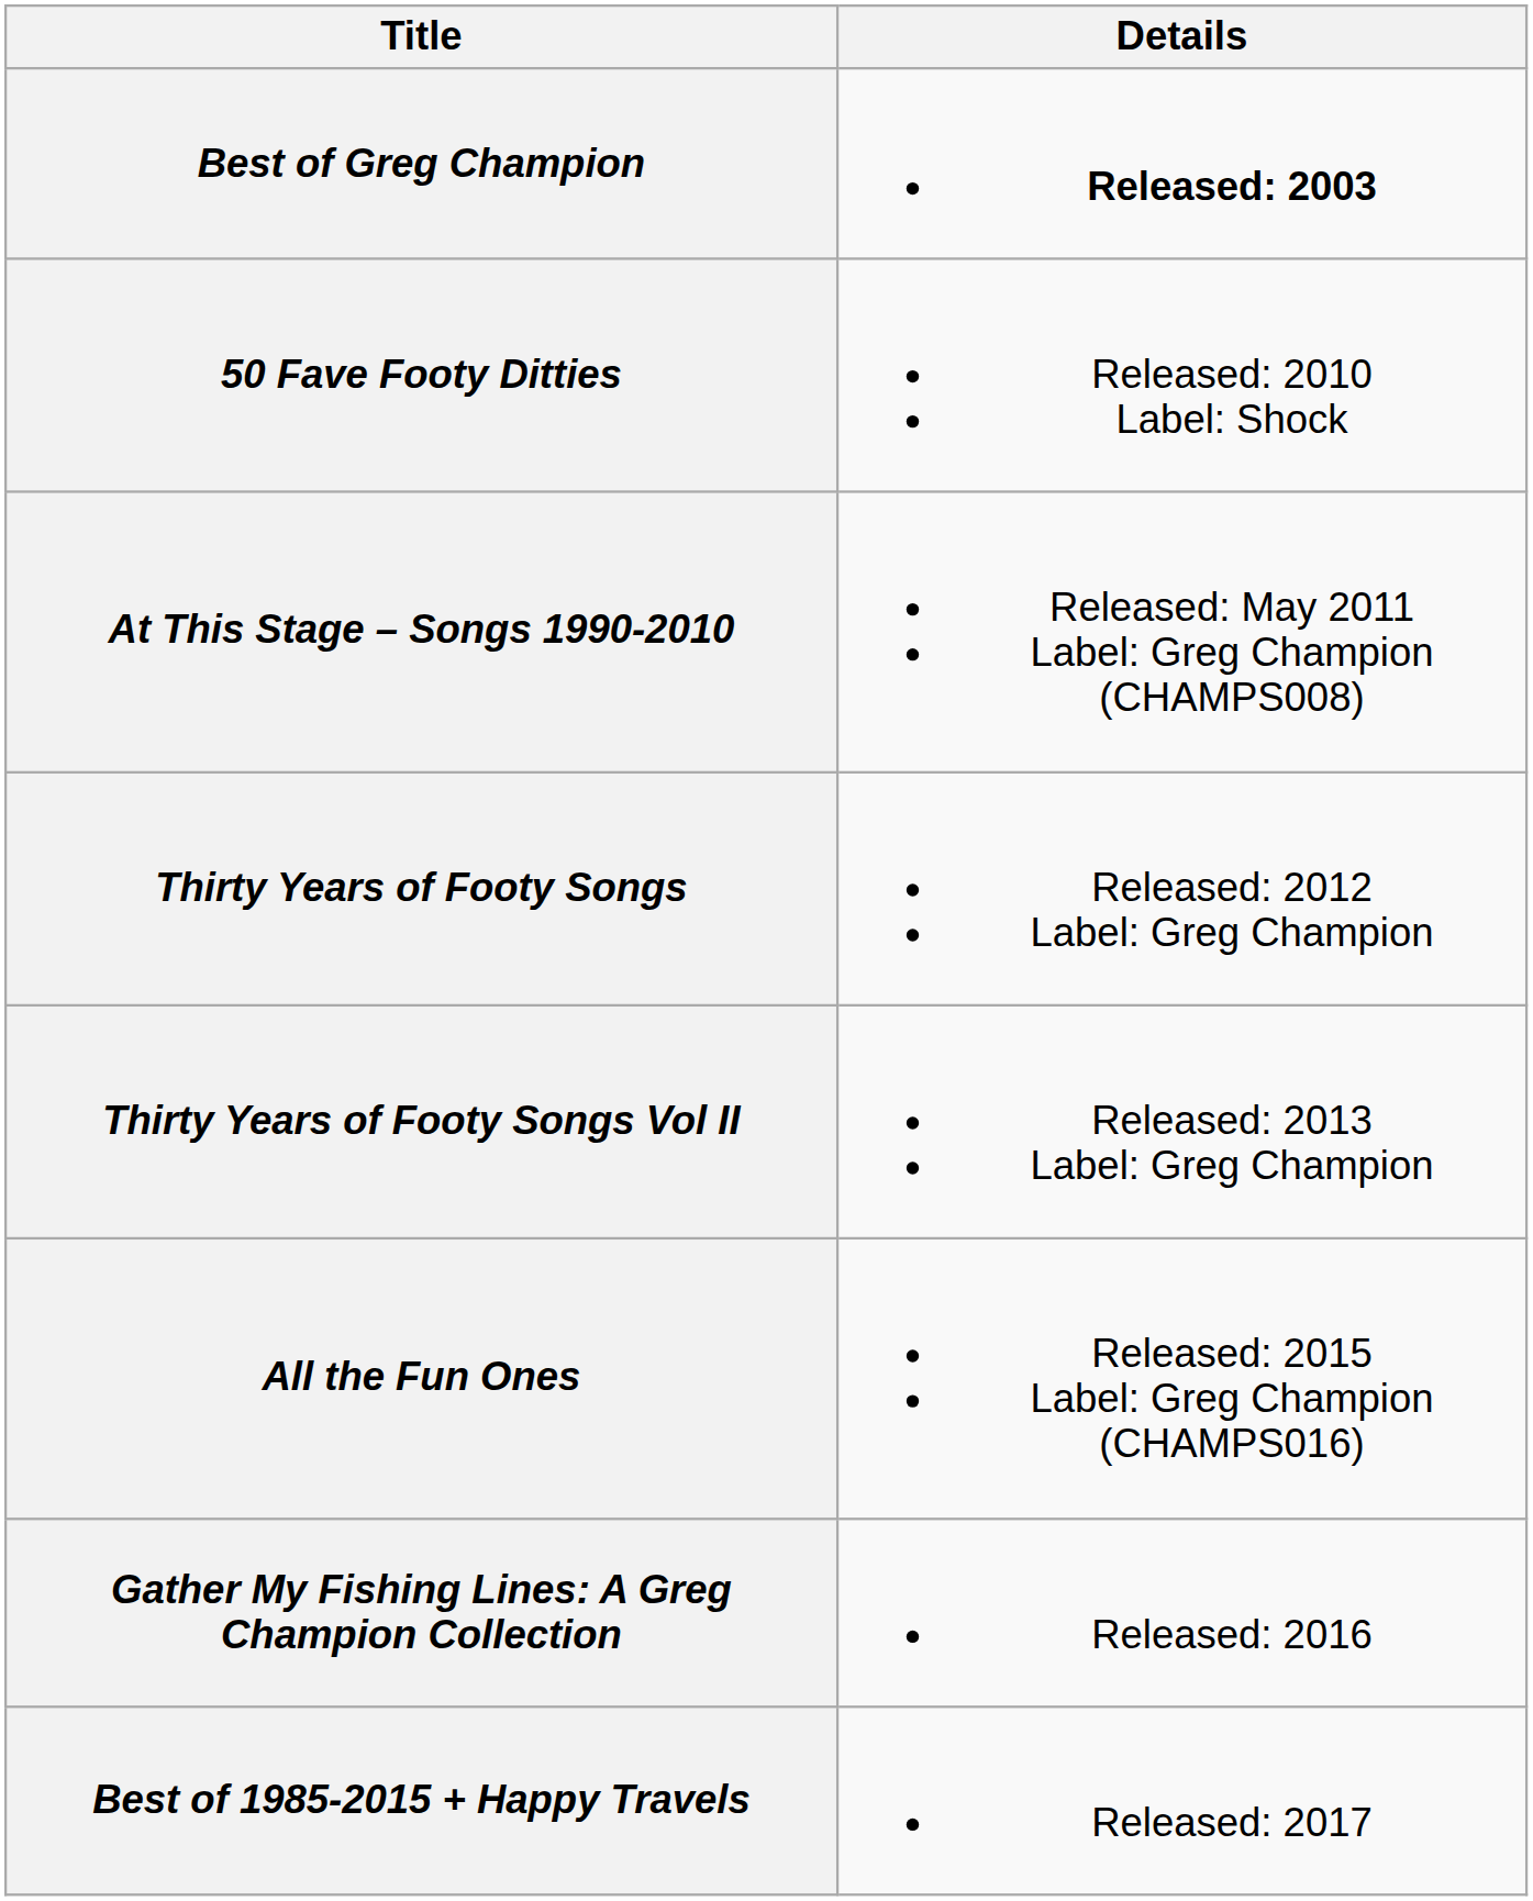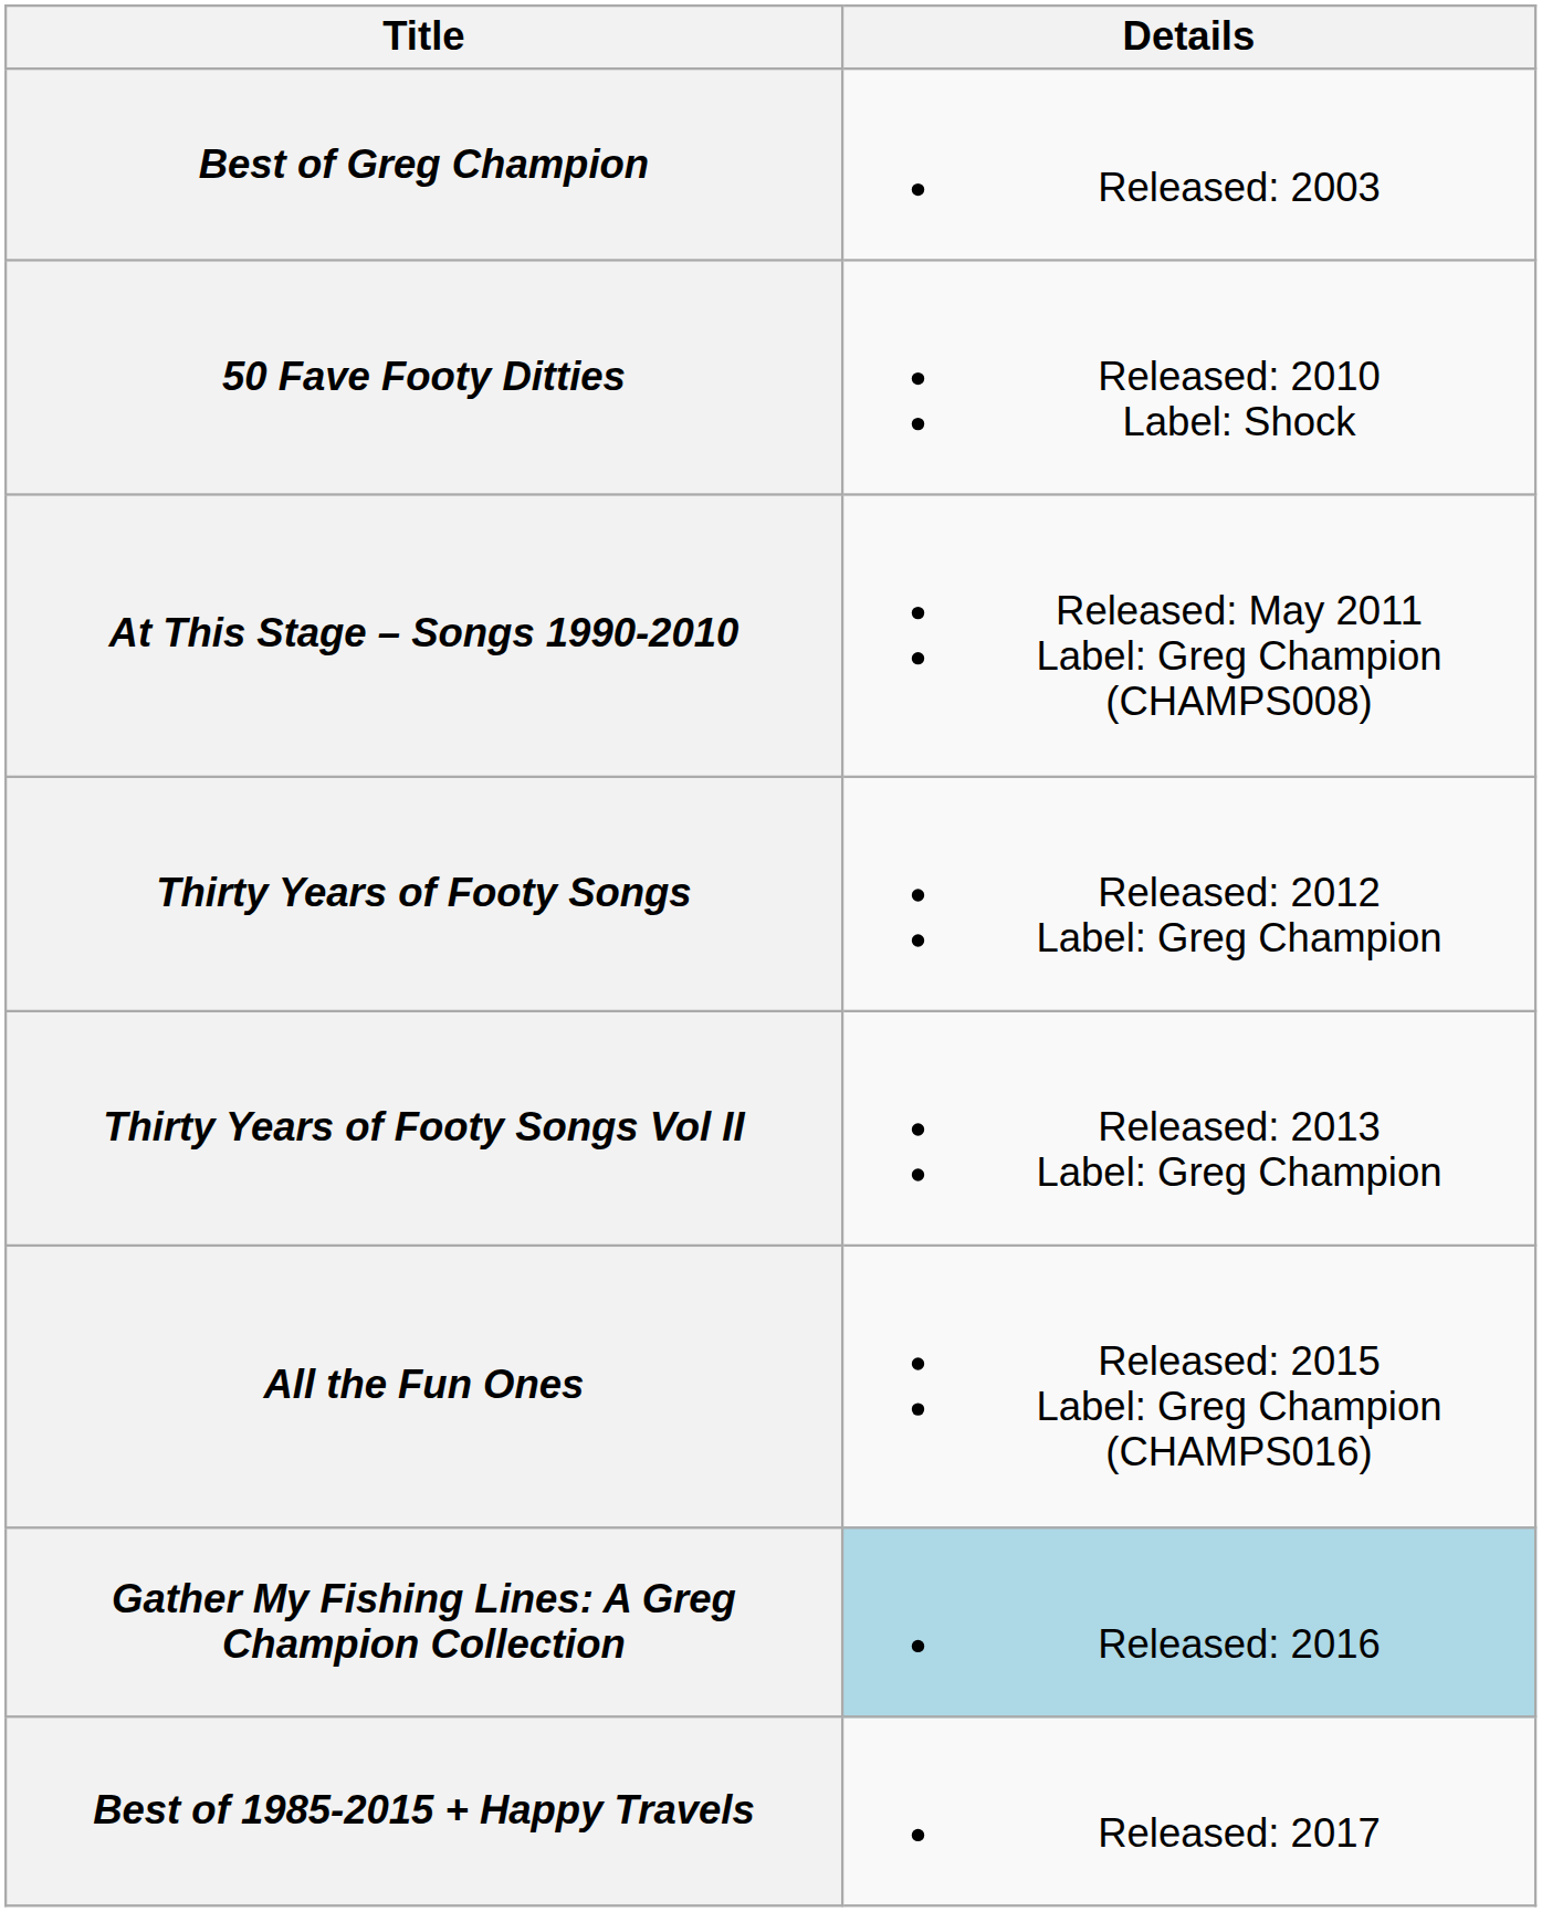Best of Greg Champion | Details: bold -> normal
Gather My Fishing Lines: A Greg Champion Collection | Details: no background -> lightblue background
